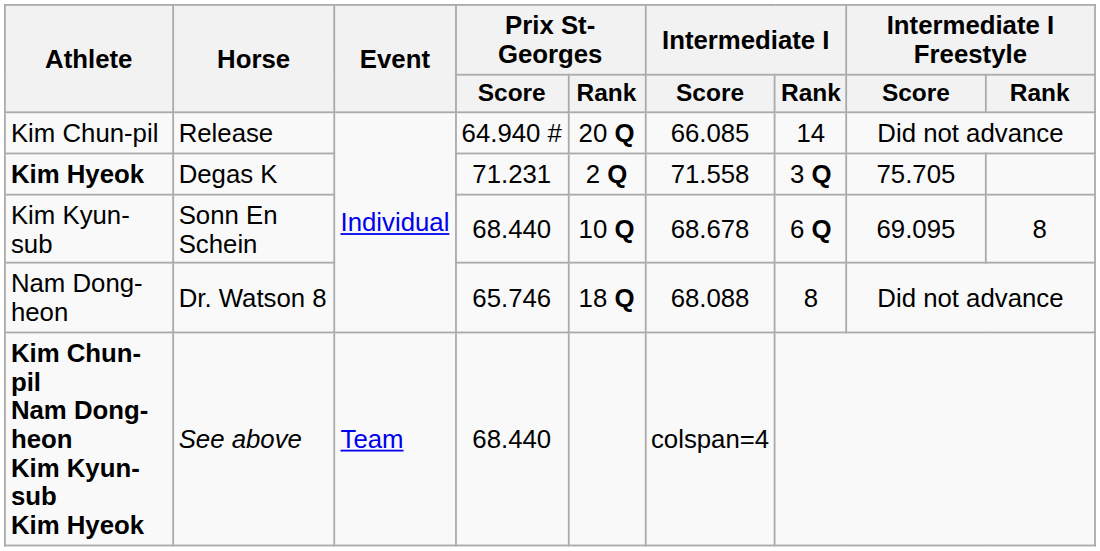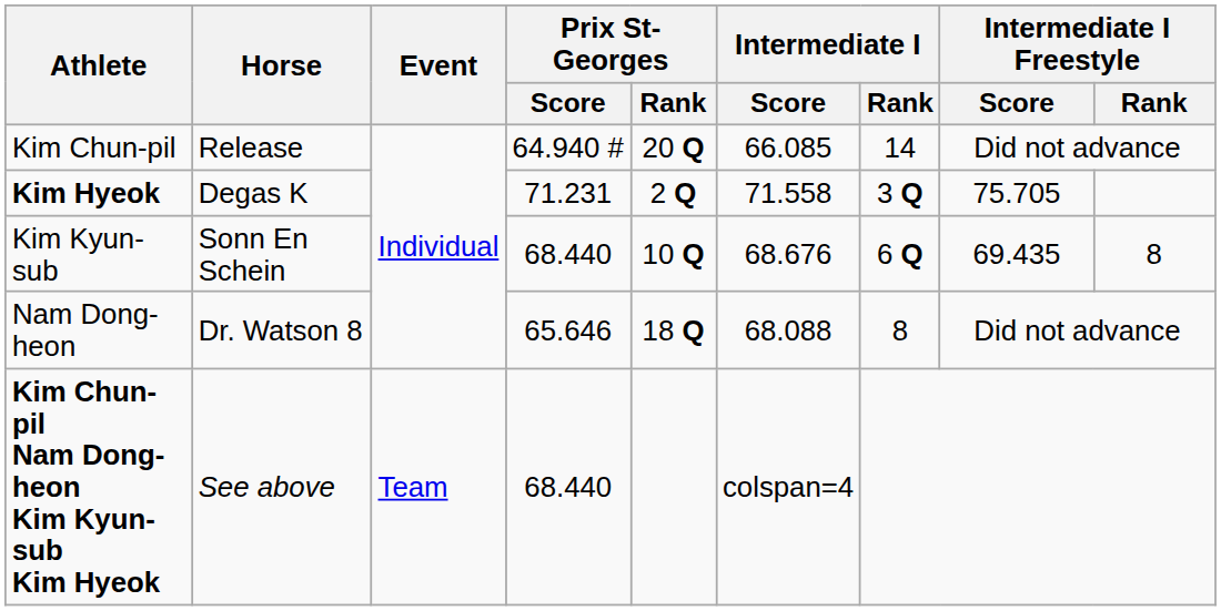Kim Kyun-sub | Intermediate I / Score: 68.678 -> 68.676
Kim Kyun-sub | Intermediate I Freestyle / Score: 69.095 -> 69.435
Nam Dong-heon | Prix St-Georges / Score: 65.746 -> 65.646
